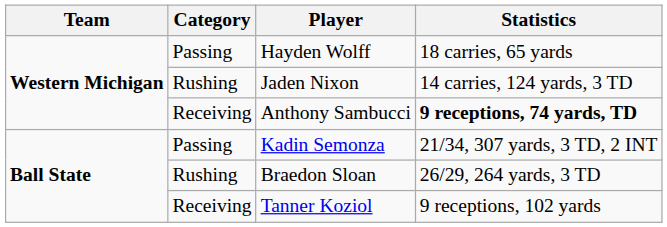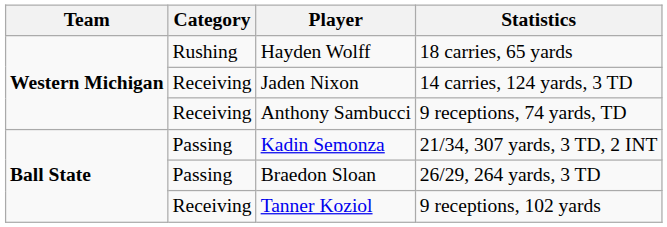Hayden Wolff | Category: Passing -> Rushing
Jaden Nixon | Category: Rushing -> Receiving
Anthony Sambucci | Statistics: bold -> normal
Braedon Sloan | Category: Rushing -> Passing
